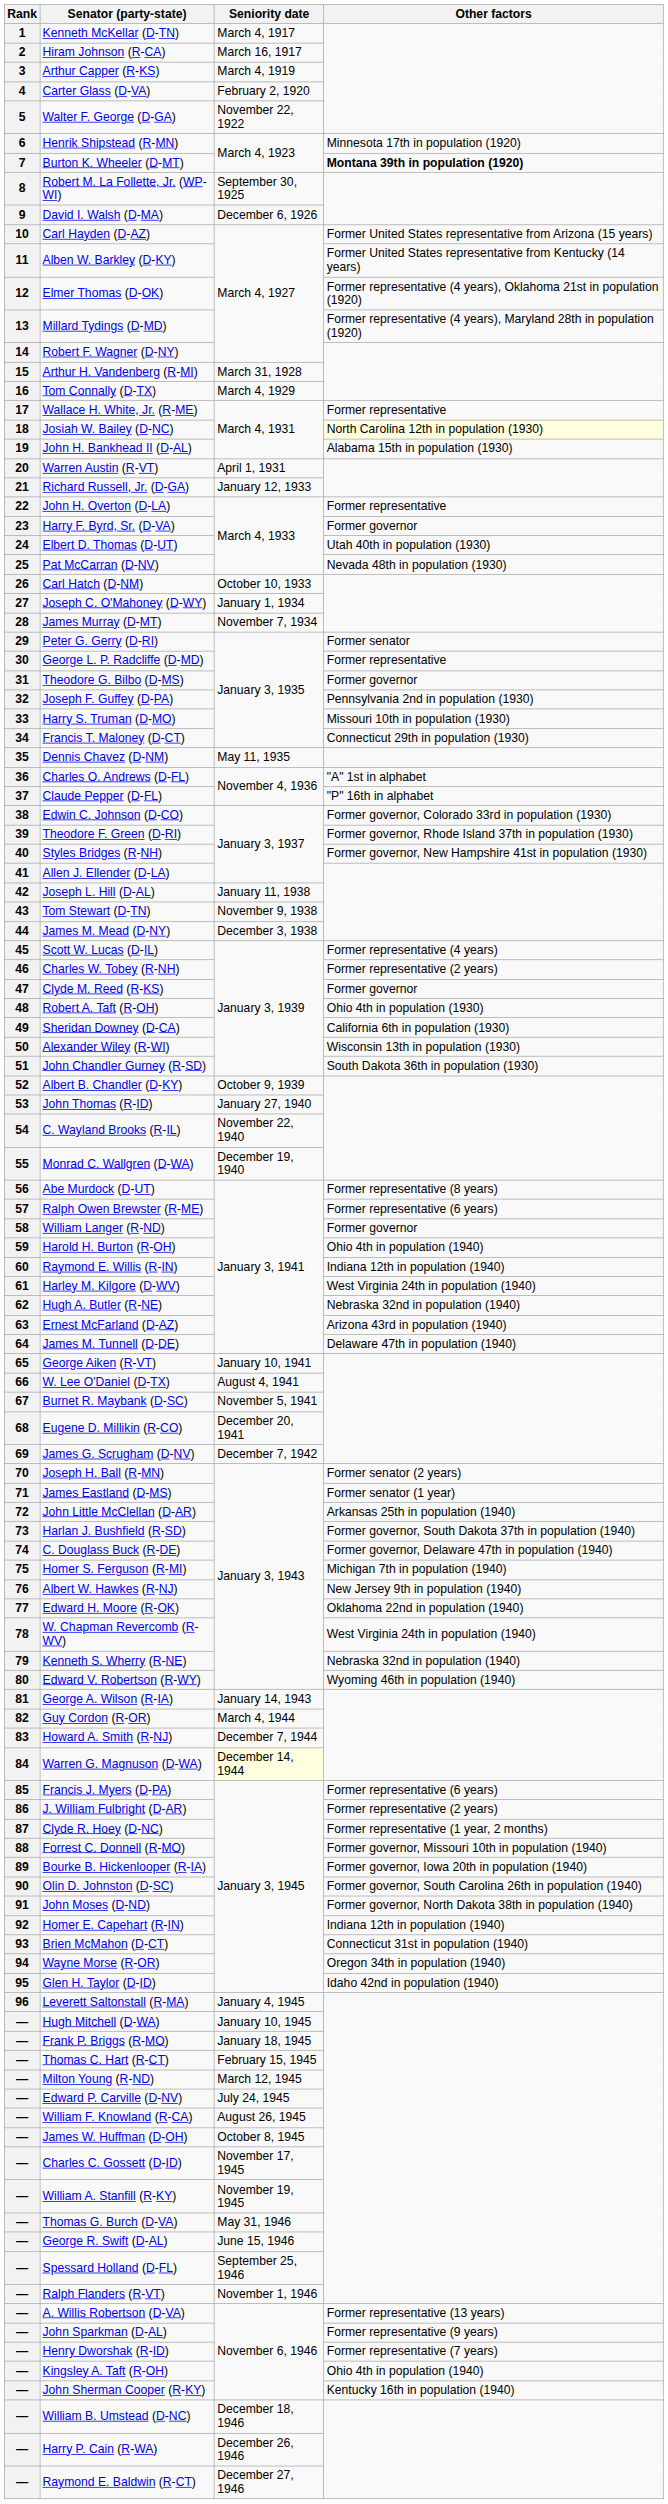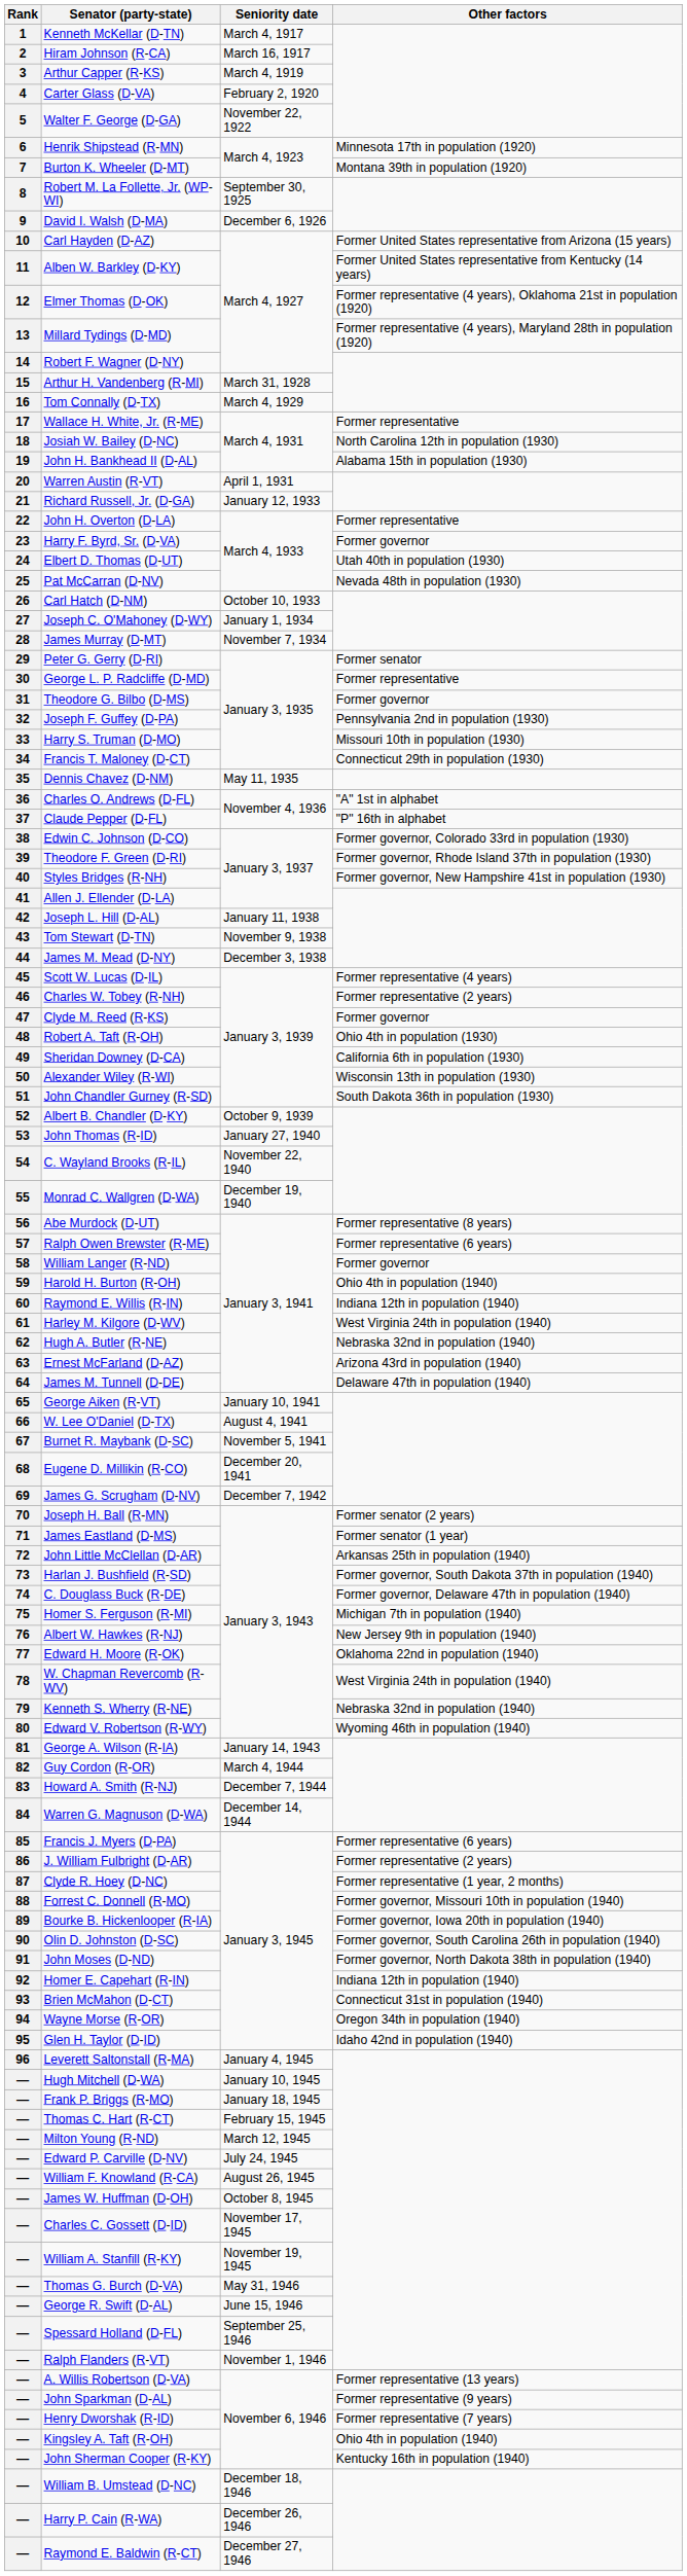Burton K. Wheeler (D-MT) | Other factors: bold -> normal
Josiah W. Bailey (D-NC) | Other factors: lightyellow background -> no background
Warren G. Magnuson (D-WA) | Seniority date: lightyellow background -> no background
